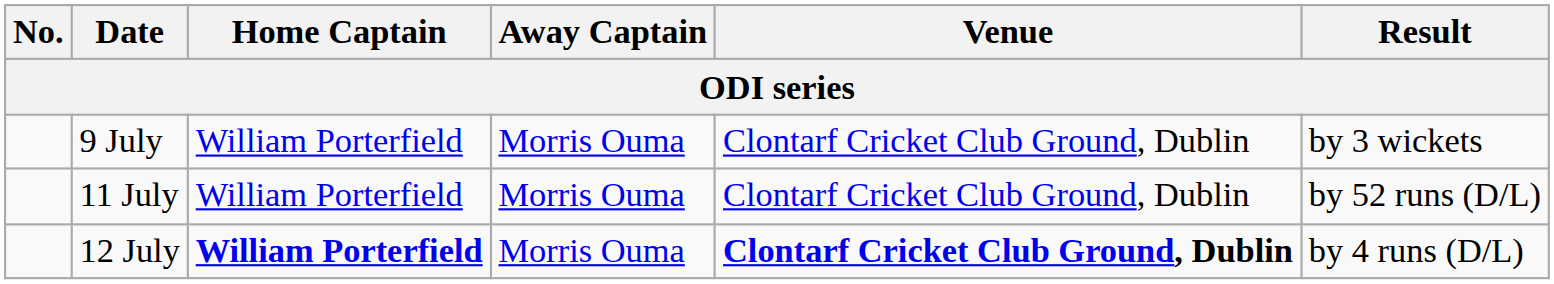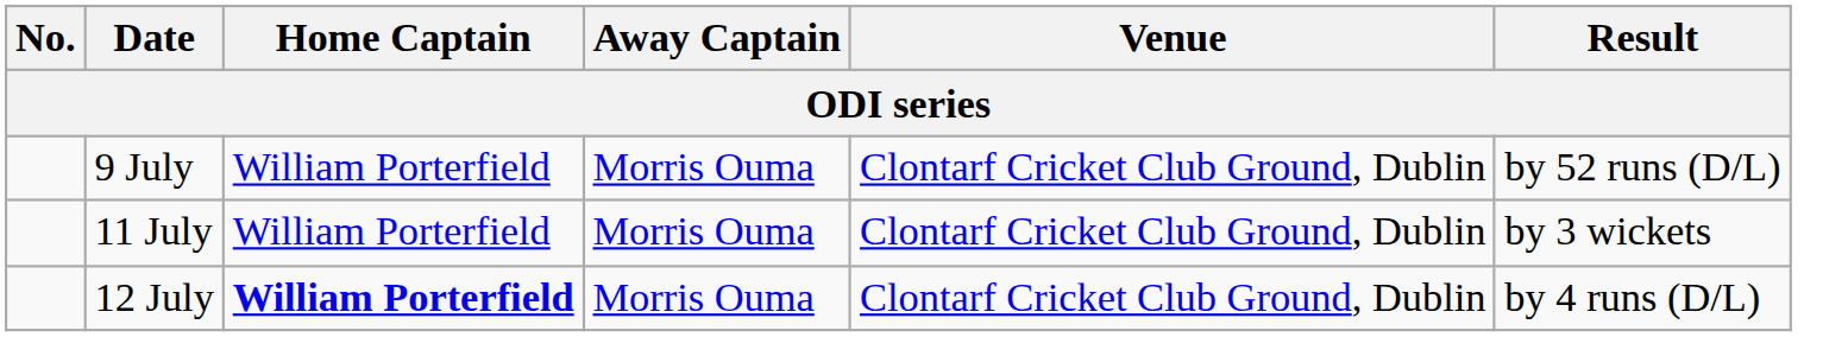9 July | Result: by 3 wickets -> by 52 runs (D/L)
11 July | Result: by 52 runs (D/L) -> by 3 wickets
12 July | Venue: bold -> normal
